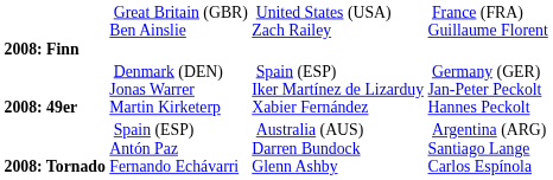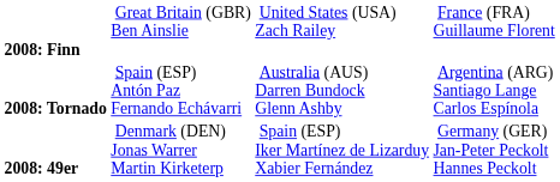rows swapped: 2008: 49er <-> 2008: Tornado
